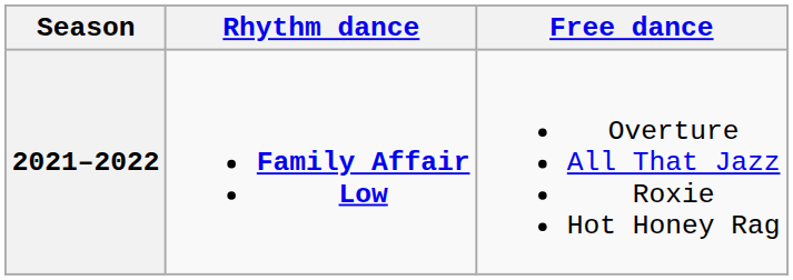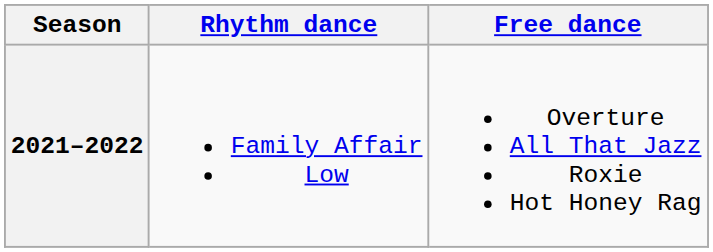row 2 | Rhythm dance: bold -> normal
